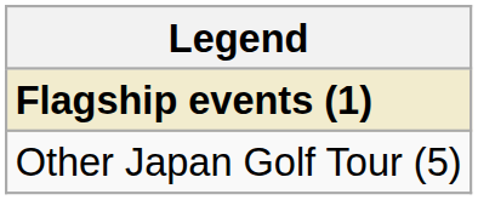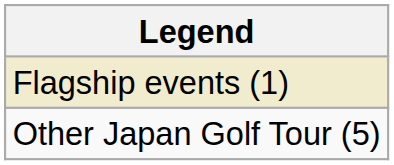row 2 | column 1: bold -> normal
